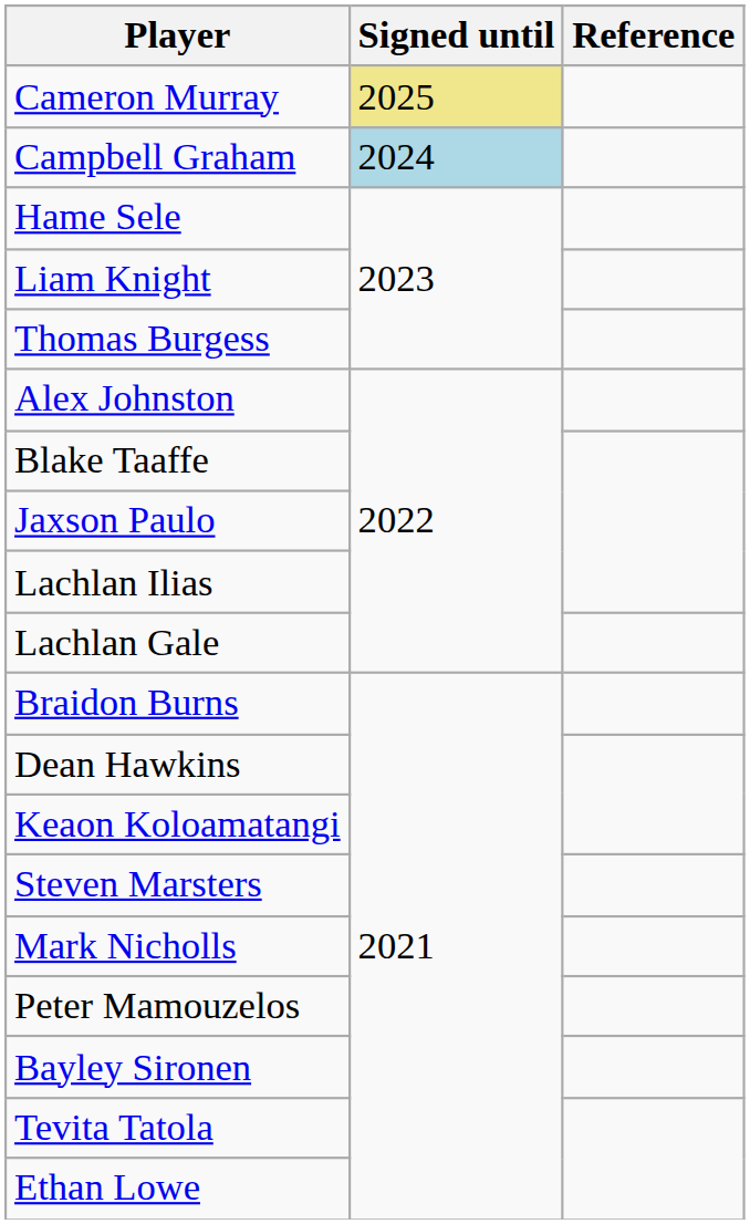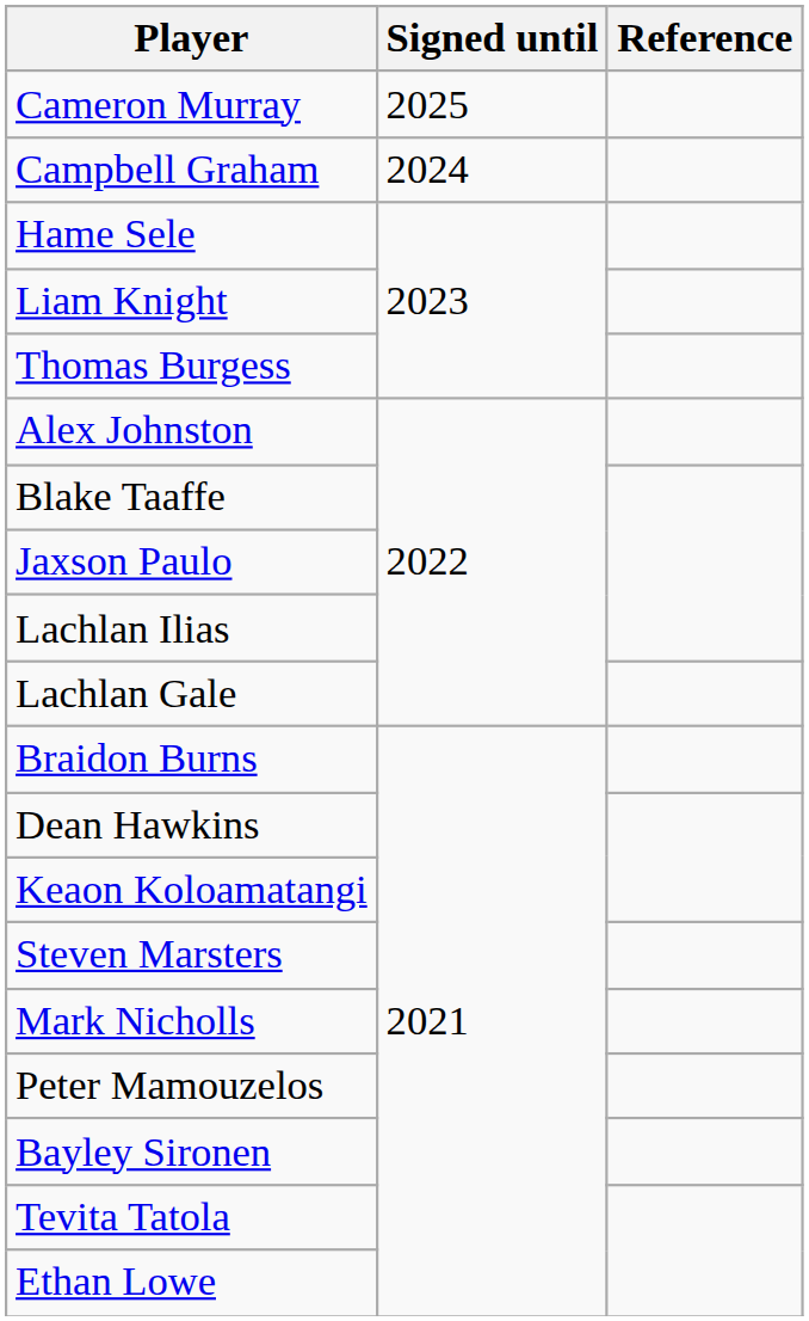Cameron Murray | Signed until: khaki background -> no background
Campbell Graham | Signed until: lightblue background -> no background
